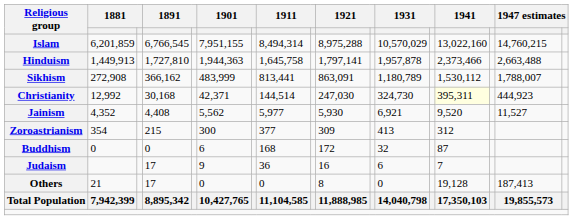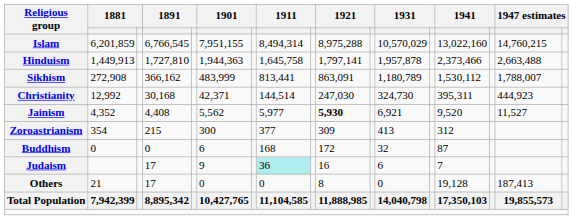Christianity | column 14: lightyellow background -> no background
Jainism | column 10: normal -> bold
Judaism | column 8: no background -> paleturquoise background
